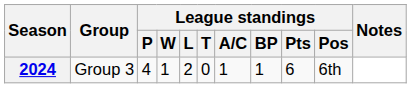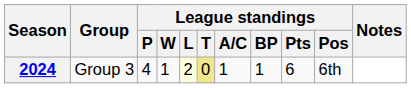2024 | League standings / L: no background -> lightyellow background
2024 | League standings / T: no background -> khaki background
